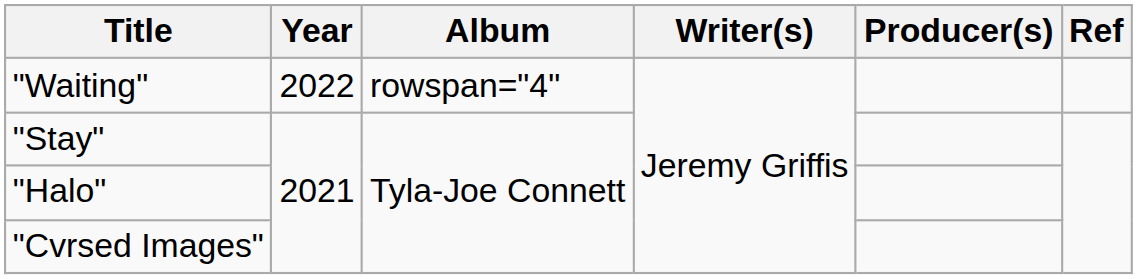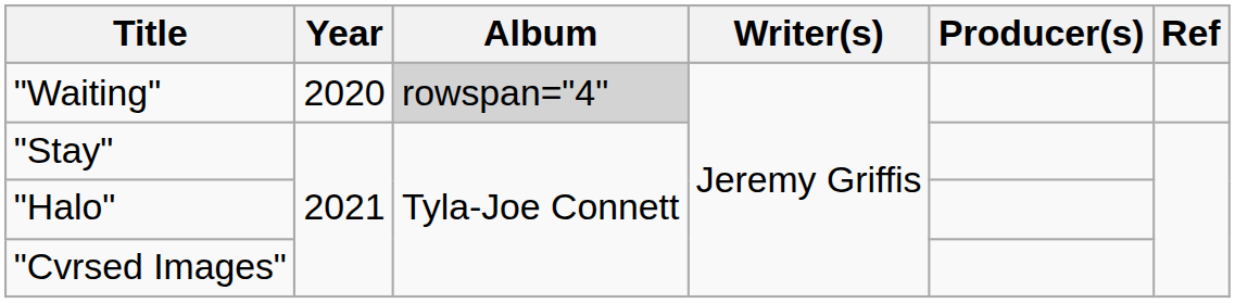"Waiting" | Year: 2022 -> 2020
"Waiting" | Album: no background -> lightgrey background
